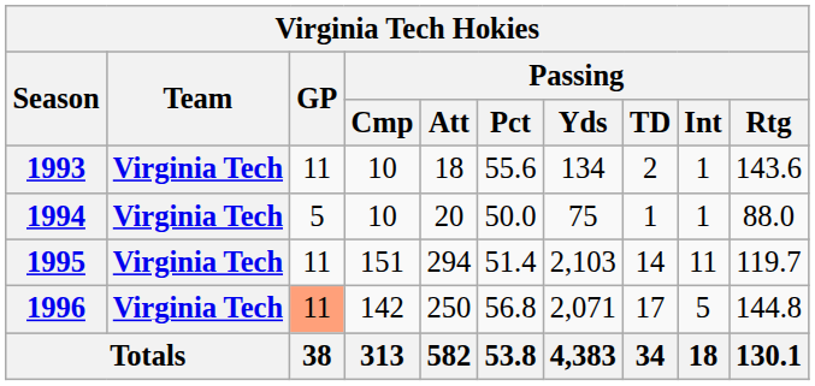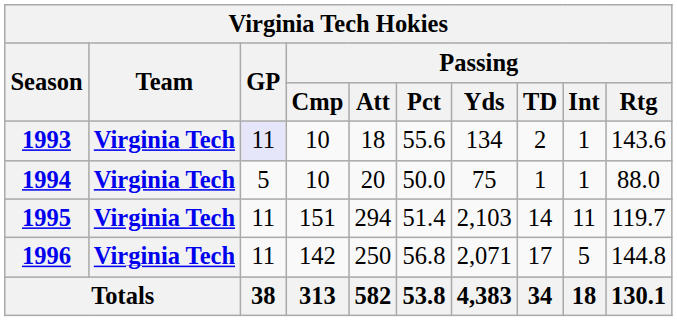1993 | GP: no background -> lavender background
1996 | GP: lightsalmon background -> no background
